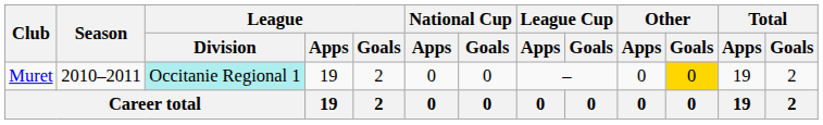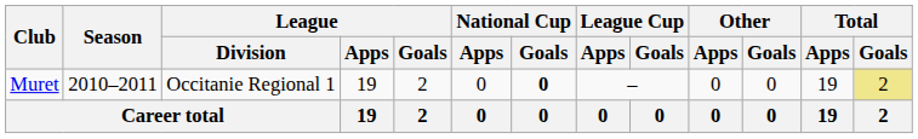Muret | League / Division: paleturquoise background -> no background
Muret | National Cup / Goals: normal -> bold
Muret | Other / Goals: gold background -> no background
Muret | Total / Goals: no background -> khaki background
